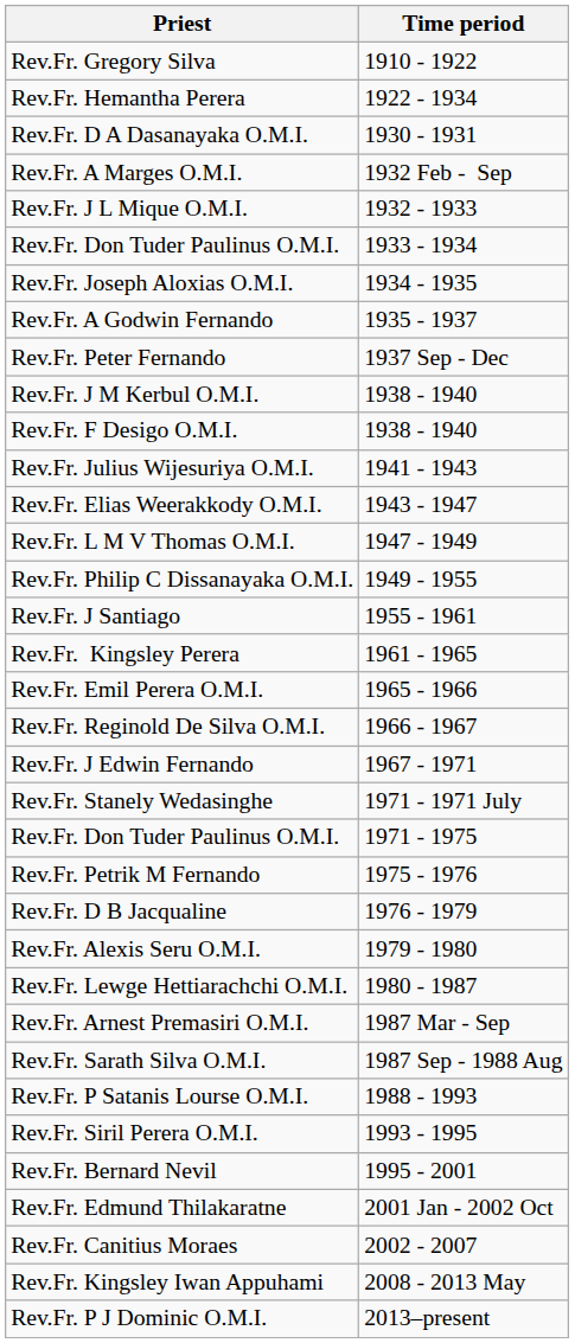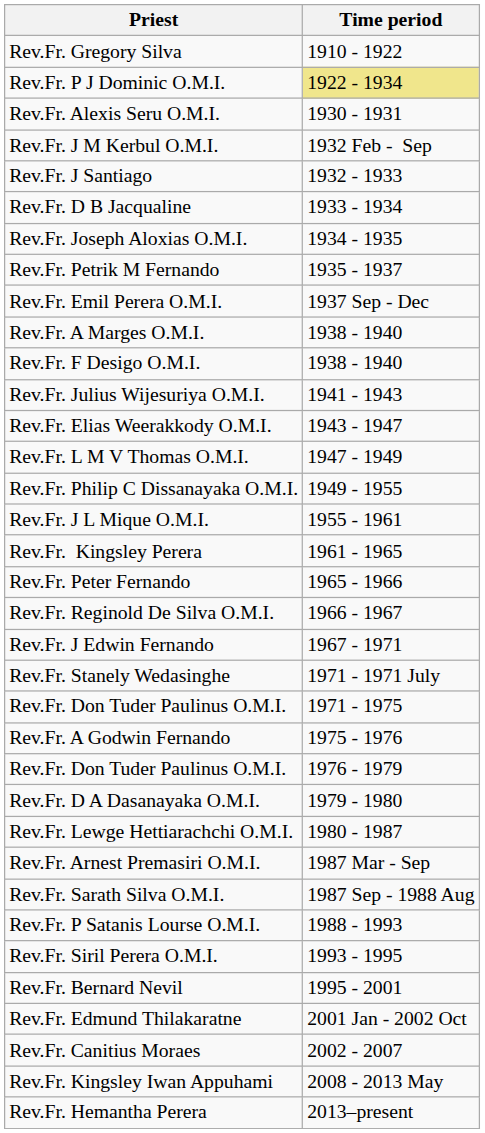row 3 | Priest: Rev.Fr. Hemantha Perera -> Rev.Fr. P J Dominic O.M.I.
row 3 | Time period: no background -> khaki background
row 4 | Priest: Rev.Fr. D A Dasanayaka O.M.I. -> Rev.Fr. Alexis Seru O.M.I.
row 5 | Priest: Rev.Fr. A Marges O.M.I. -> Rev.Fr. J M Kerbul O.M.I.
row 6 | Priest: Rev.Fr. J L Mique O.M.I. -> Rev.Fr. J Santiago
row 7 | Priest: Rev.Fr. Don Tuder Paulinus O.M.I. -> Rev.Fr. D B Jacqualine
row 9 | Priest: Rev.Fr. A Godwin Fernando -> Rev.Fr. Petrik M Fernando
row 10 | Priest: Rev.Fr. Peter Fernando -> Rev.Fr. Emil Perera O.M.I.
row 11 | Priest: Rev.Fr. J M Kerbul O.M.I. -> Rev.Fr. A Marges O.M.I.
row 17 | Priest: Rev.Fr. J Santiago -> Rev.Fr. J L Mique O.M.I.
row 19 | Priest: Rev.Fr. Emil Perera O.M.I. -> Rev.Fr. Peter Fernando
row 24 | Priest: Rev.Fr. Petrik M Fernando -> Rev.Fr. A Godwin Fernando
row 25 | Priest: Rev.Fr. D B Jacqualine -> Rev.Fr. Don Tuder Paulinus O.M.I.
row 26 | Priest: Rev.Fr. Alexis Seru O.M.I. -> Rev.Fr. D A Dasanayaka O.M.I.
row 36 | Priest: Rev.Fr. P J Dominic O.M.I. -> Rev.Fr. Hemantha Perera
